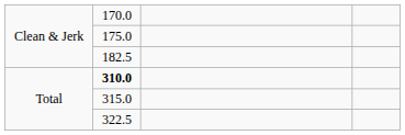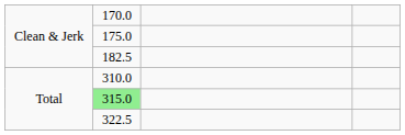310.0 | column 2: bold -> normal
315.0 | column 2: no background -> lightgreen background
